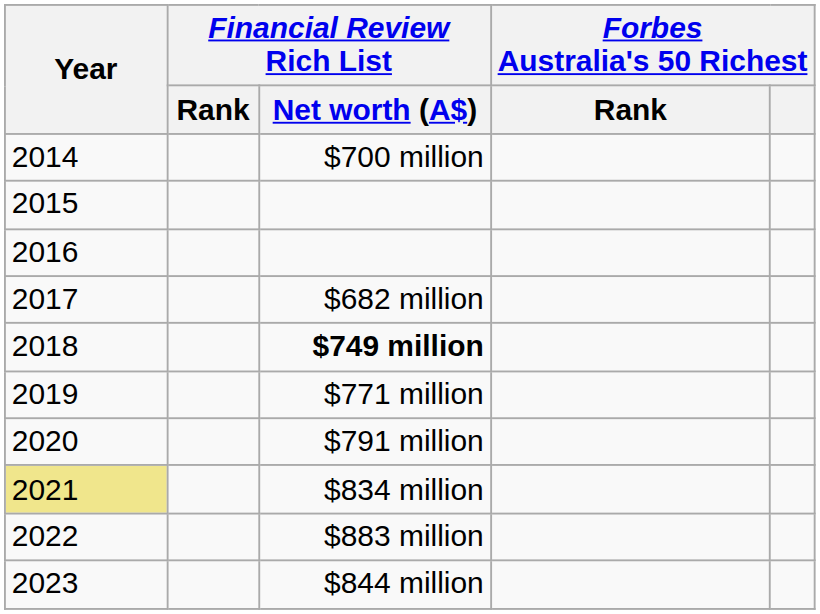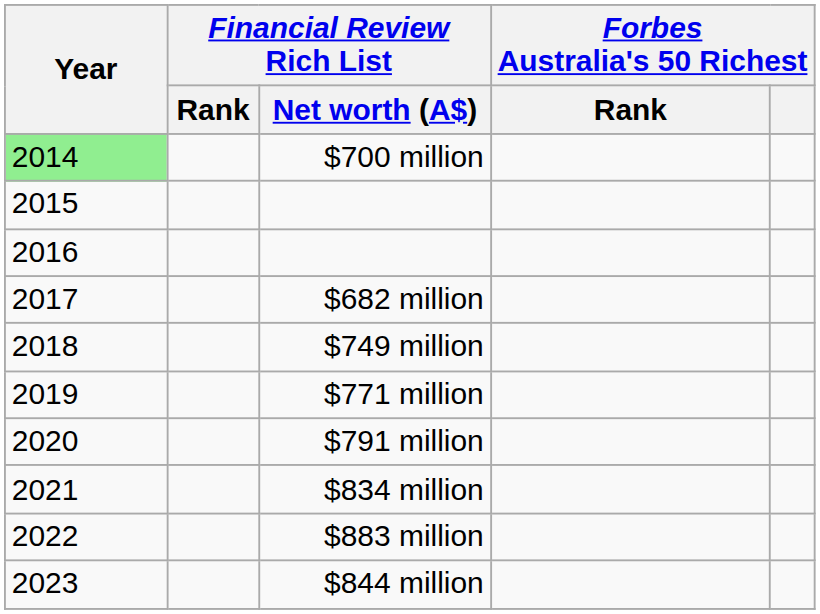$700 million | Year: no background -> lightgreen background
$749 million | Financial Review Rich List / Net worth (A$): bold -> normal
$834 million | Year: khaki background -> no background
